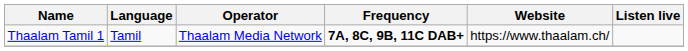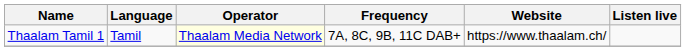Thaalam Tamil 1 | Operator: no background -> lightyellow background
Thaalam Tamil 1 | Frequency: bold -> normal
